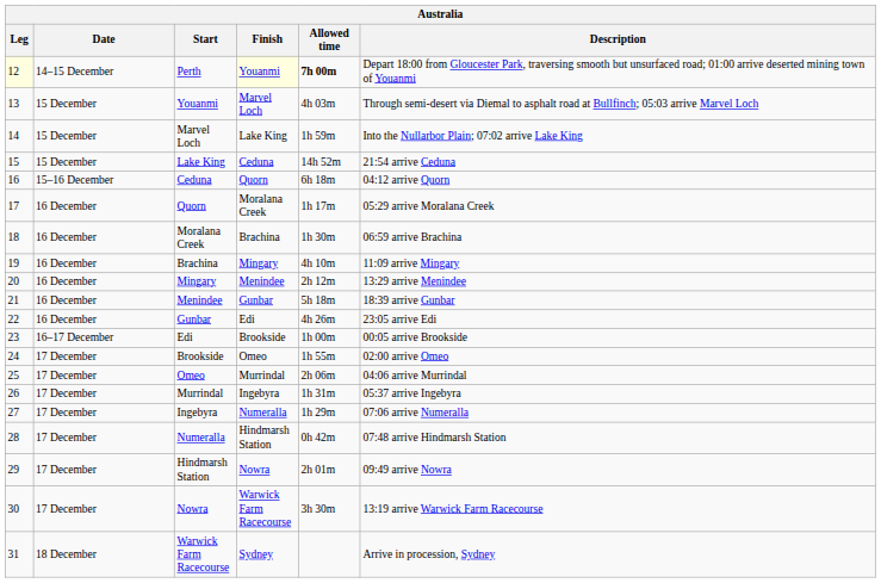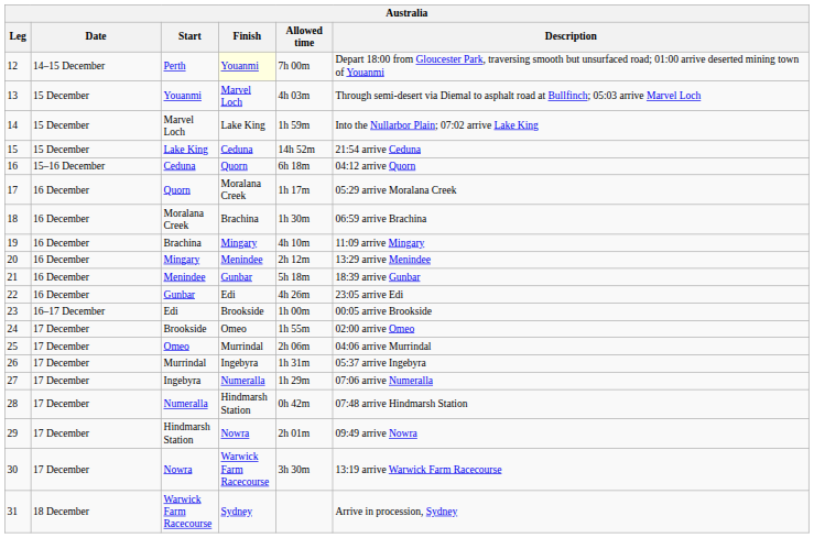Perth | Leg: lightyellow background -> no background
Perth | Allowed time: bold -> normal
